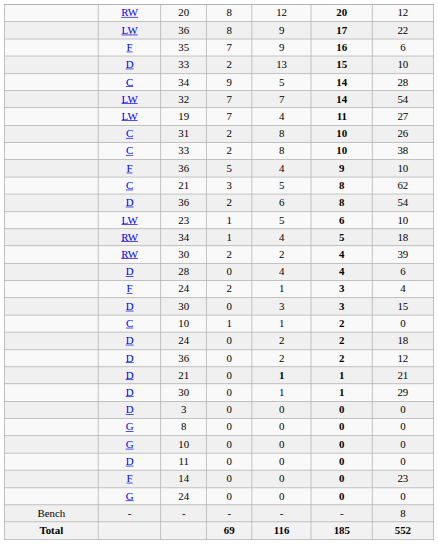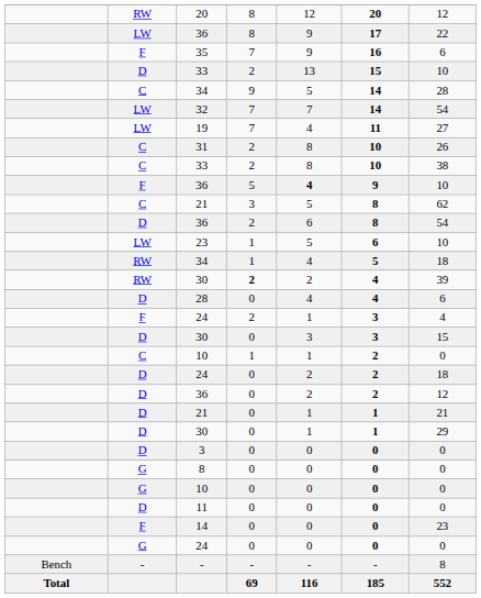F / 36 | column 5: normal -> bold
RW / 30 | column 4: normal -> bold
D / 21 | column 5: bold -> normal
